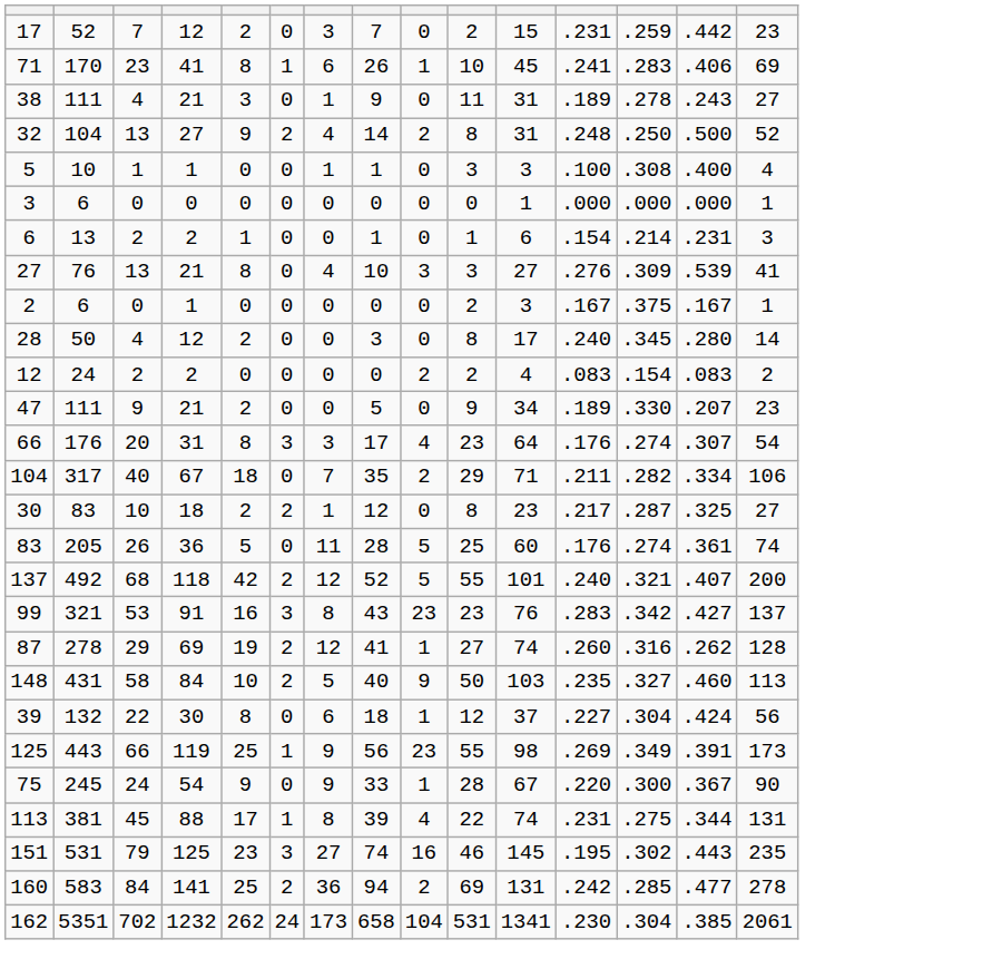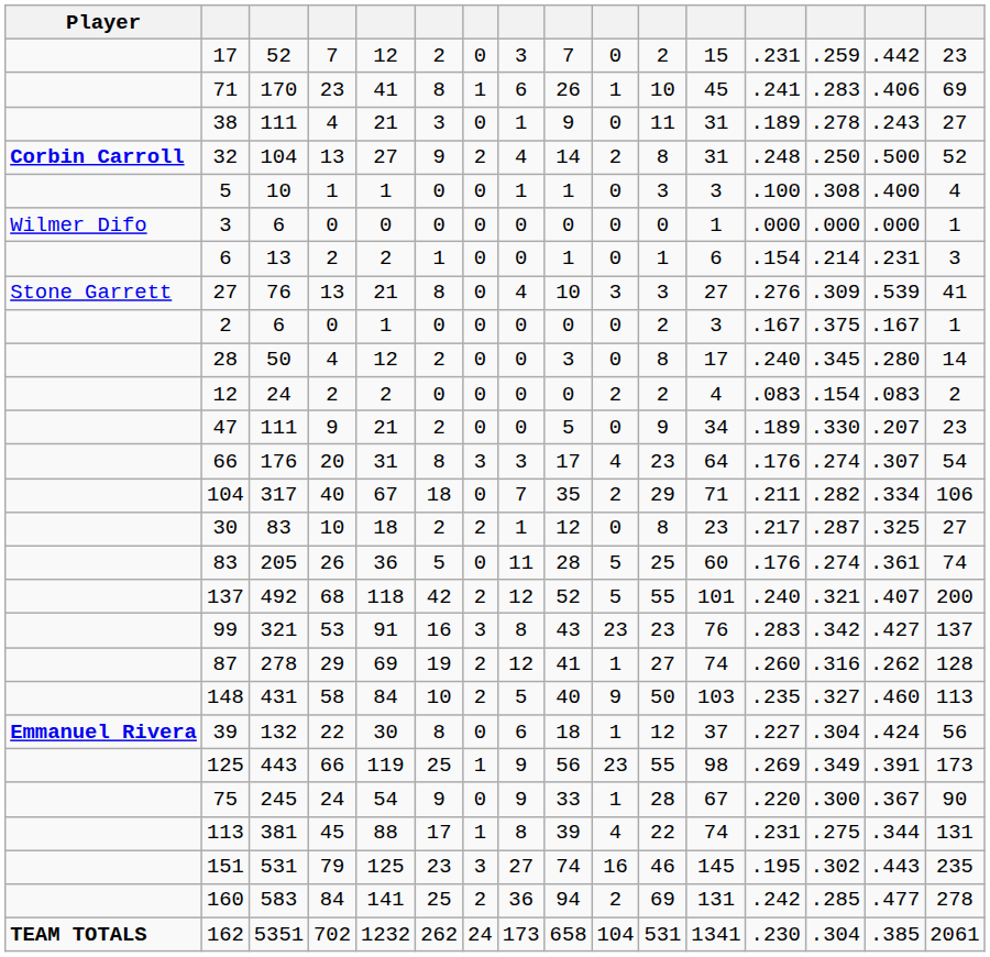+ column: Player | Corbin Carroll | Wilmer Difo | Stone Garrett | Emmanuel Rivera | TEAM TOTALS
